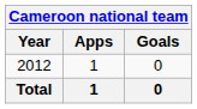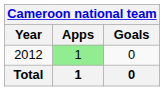2012 | Apps: no background -> lightgreen background
